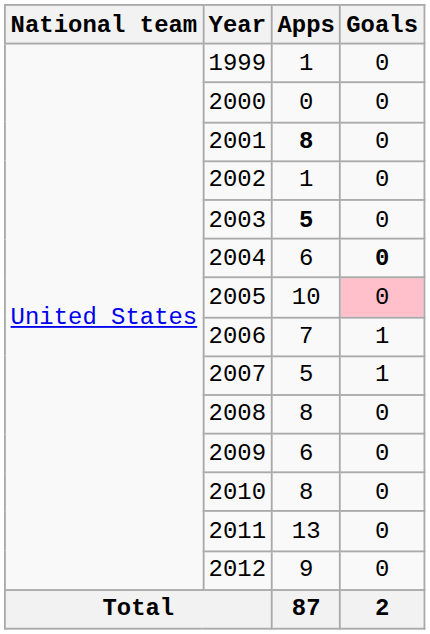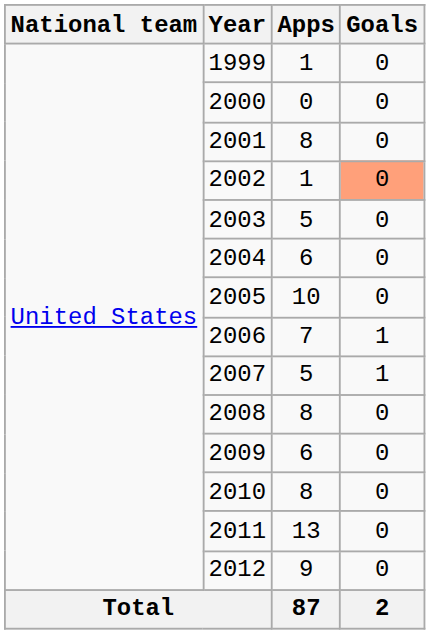2001 | Apps: bold -> normal
2002 | Goals: no background -> lightsalmon background
2003 | Apps: bold -> normal
2004 | Goals: bold -> normal
2005 | Goals: pink background -> no background
